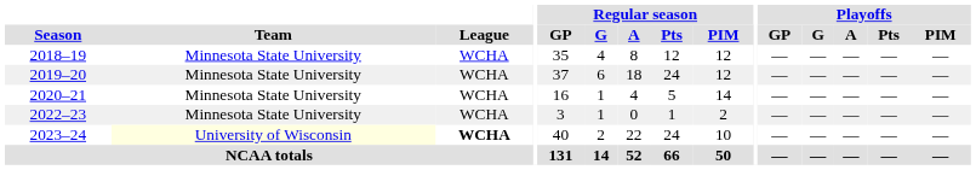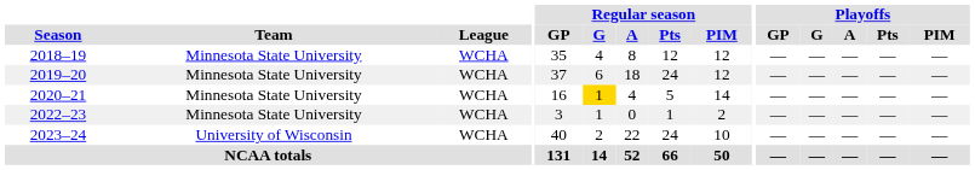2020–21 | Regular season / G: no background -> gold background
2023–24 | Team: lightyellow background -> no background
2023–24 | League: bold -> normal
